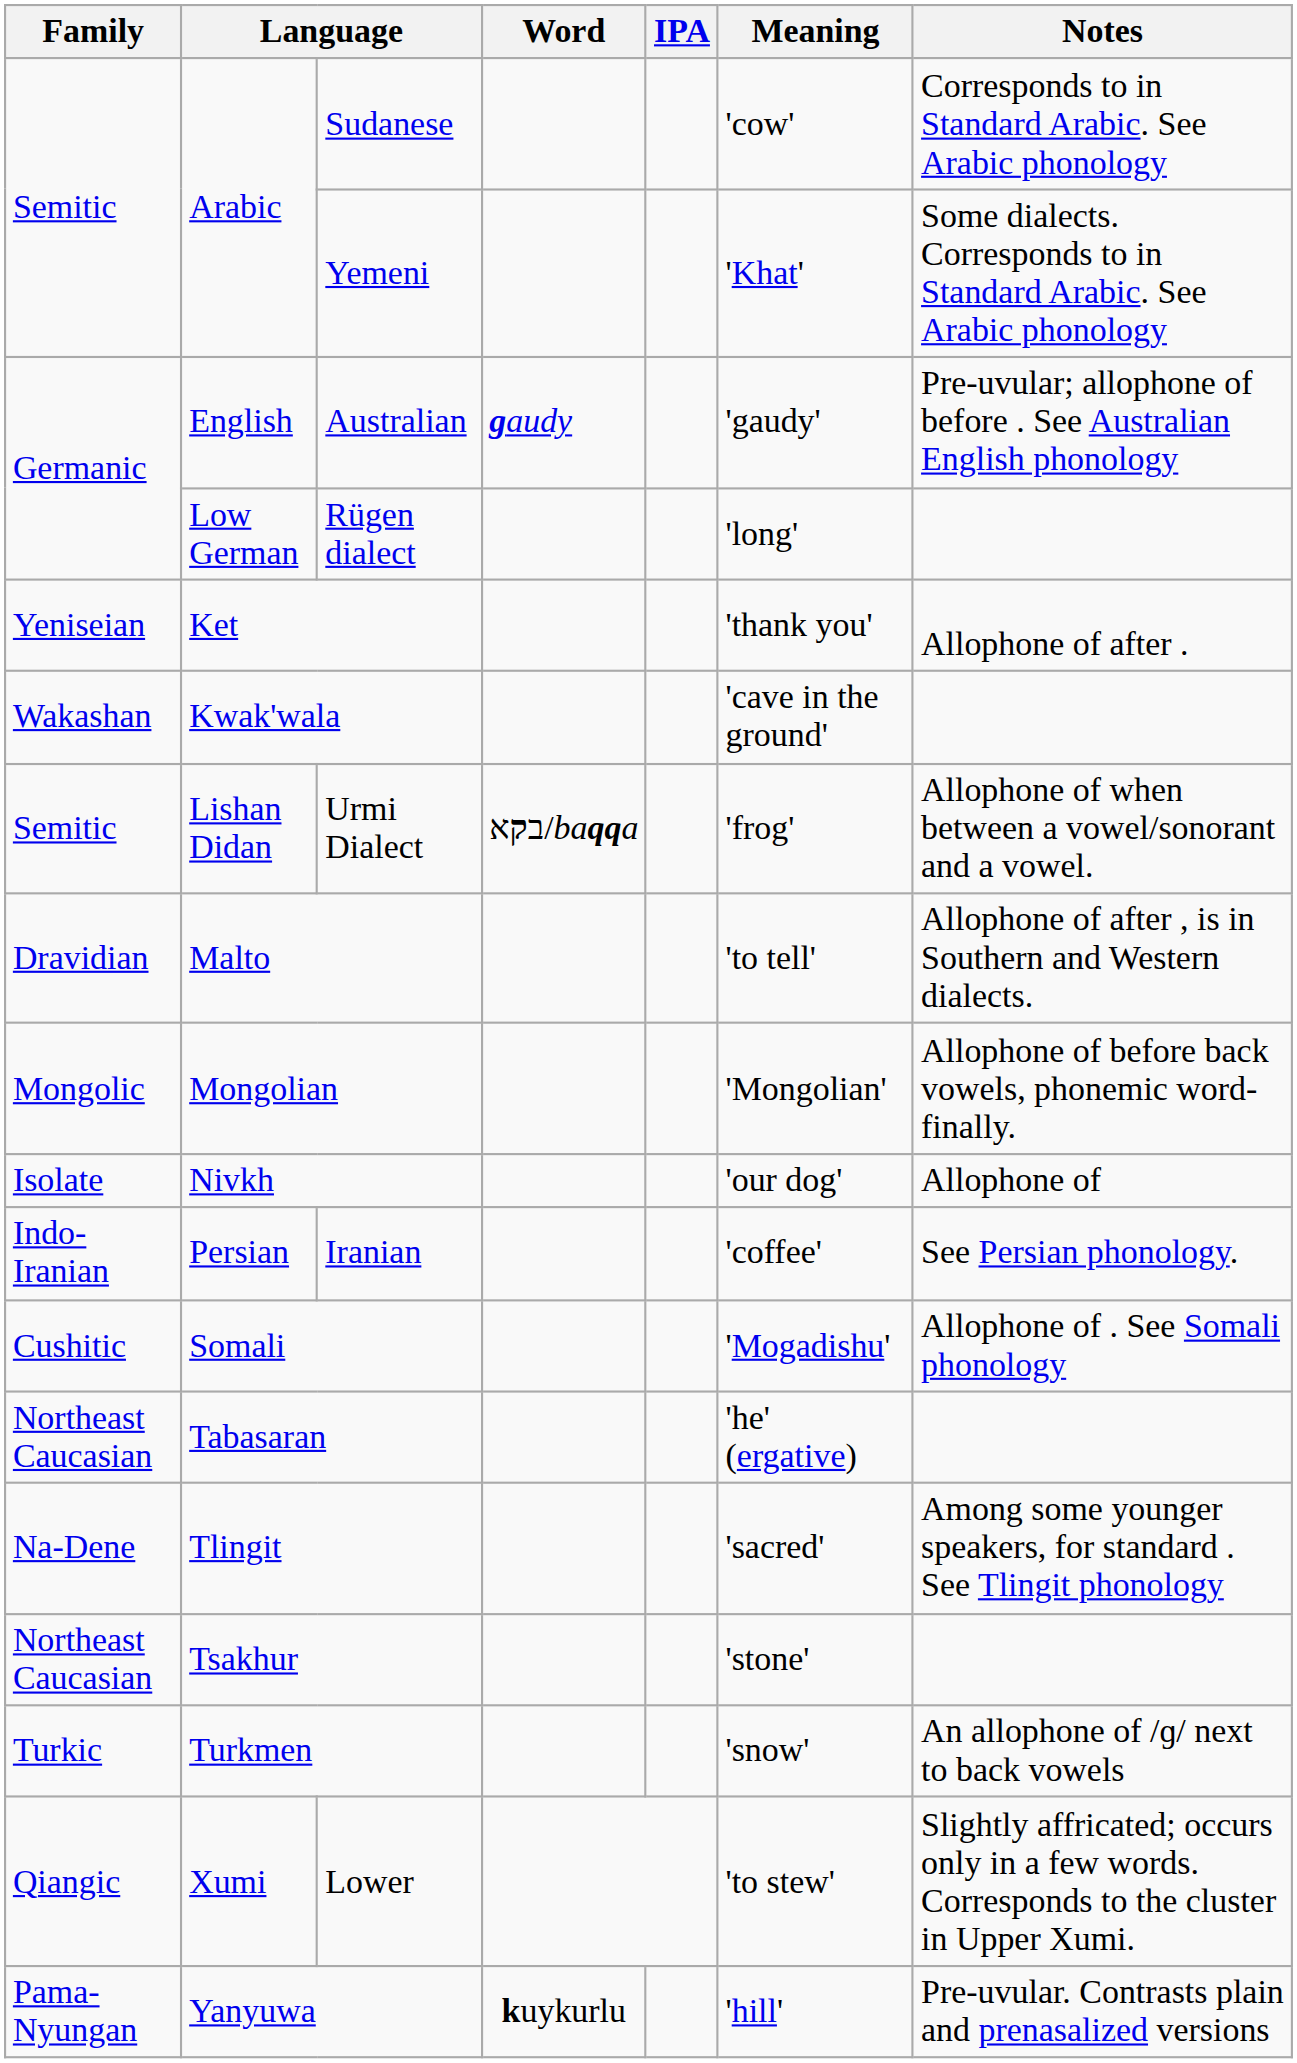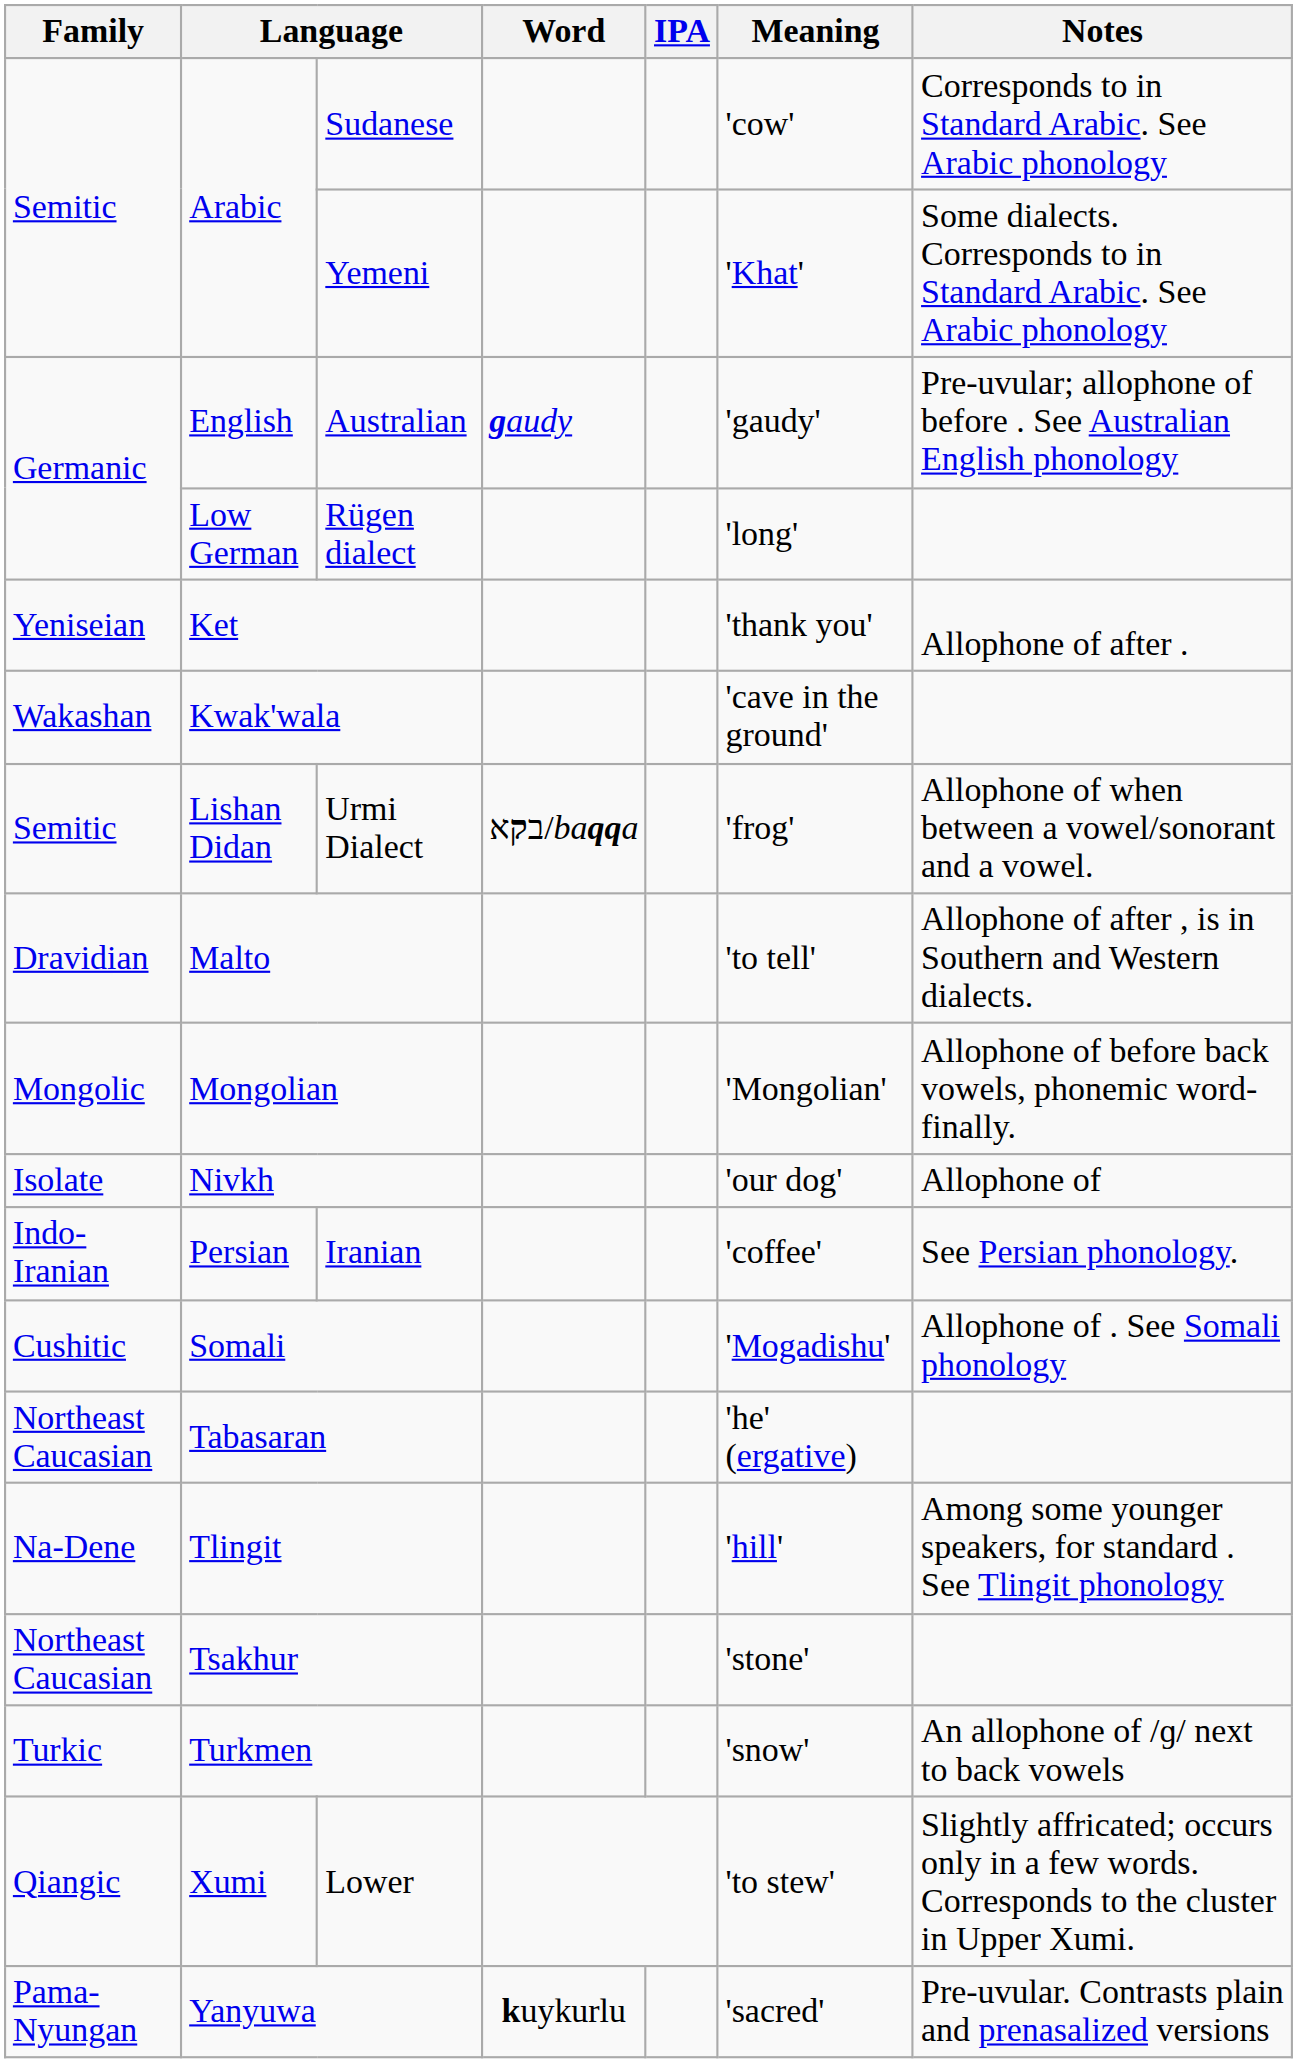Tlingit | Meaning: 'sacred' -> 'hill'
Yanyuwa | Meaning: 'hill' -> 'sacred'
